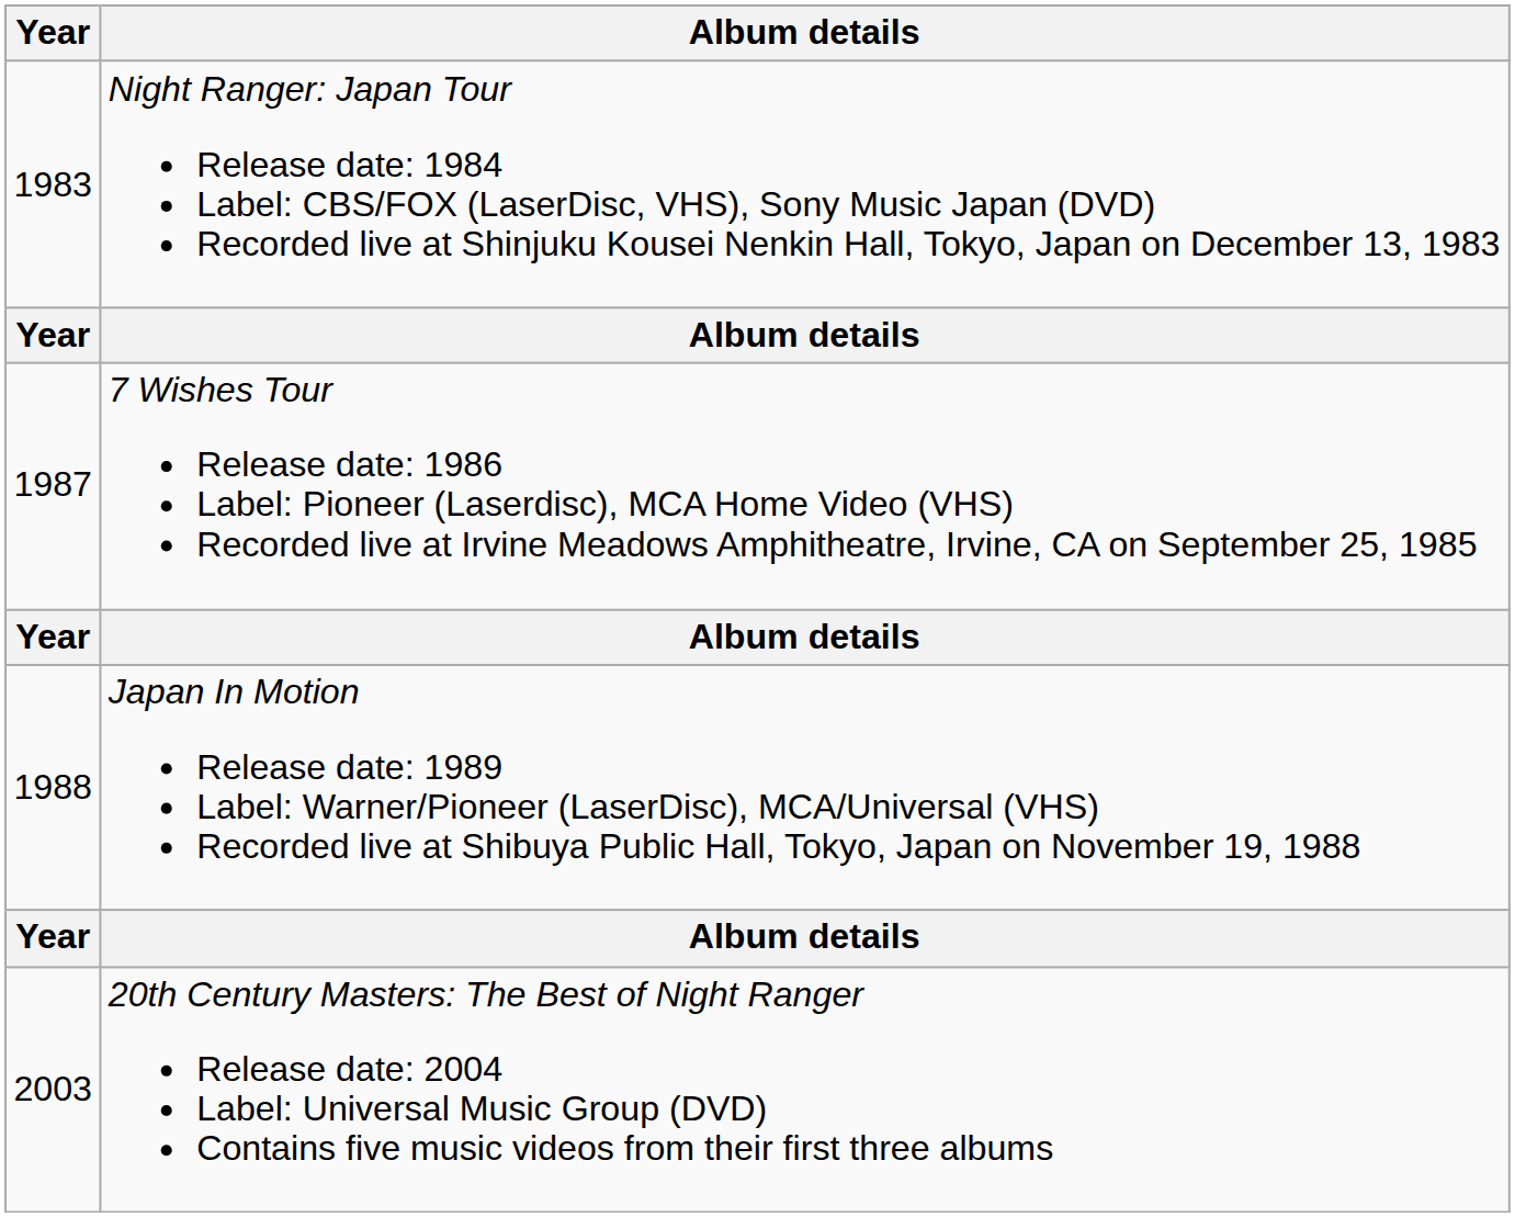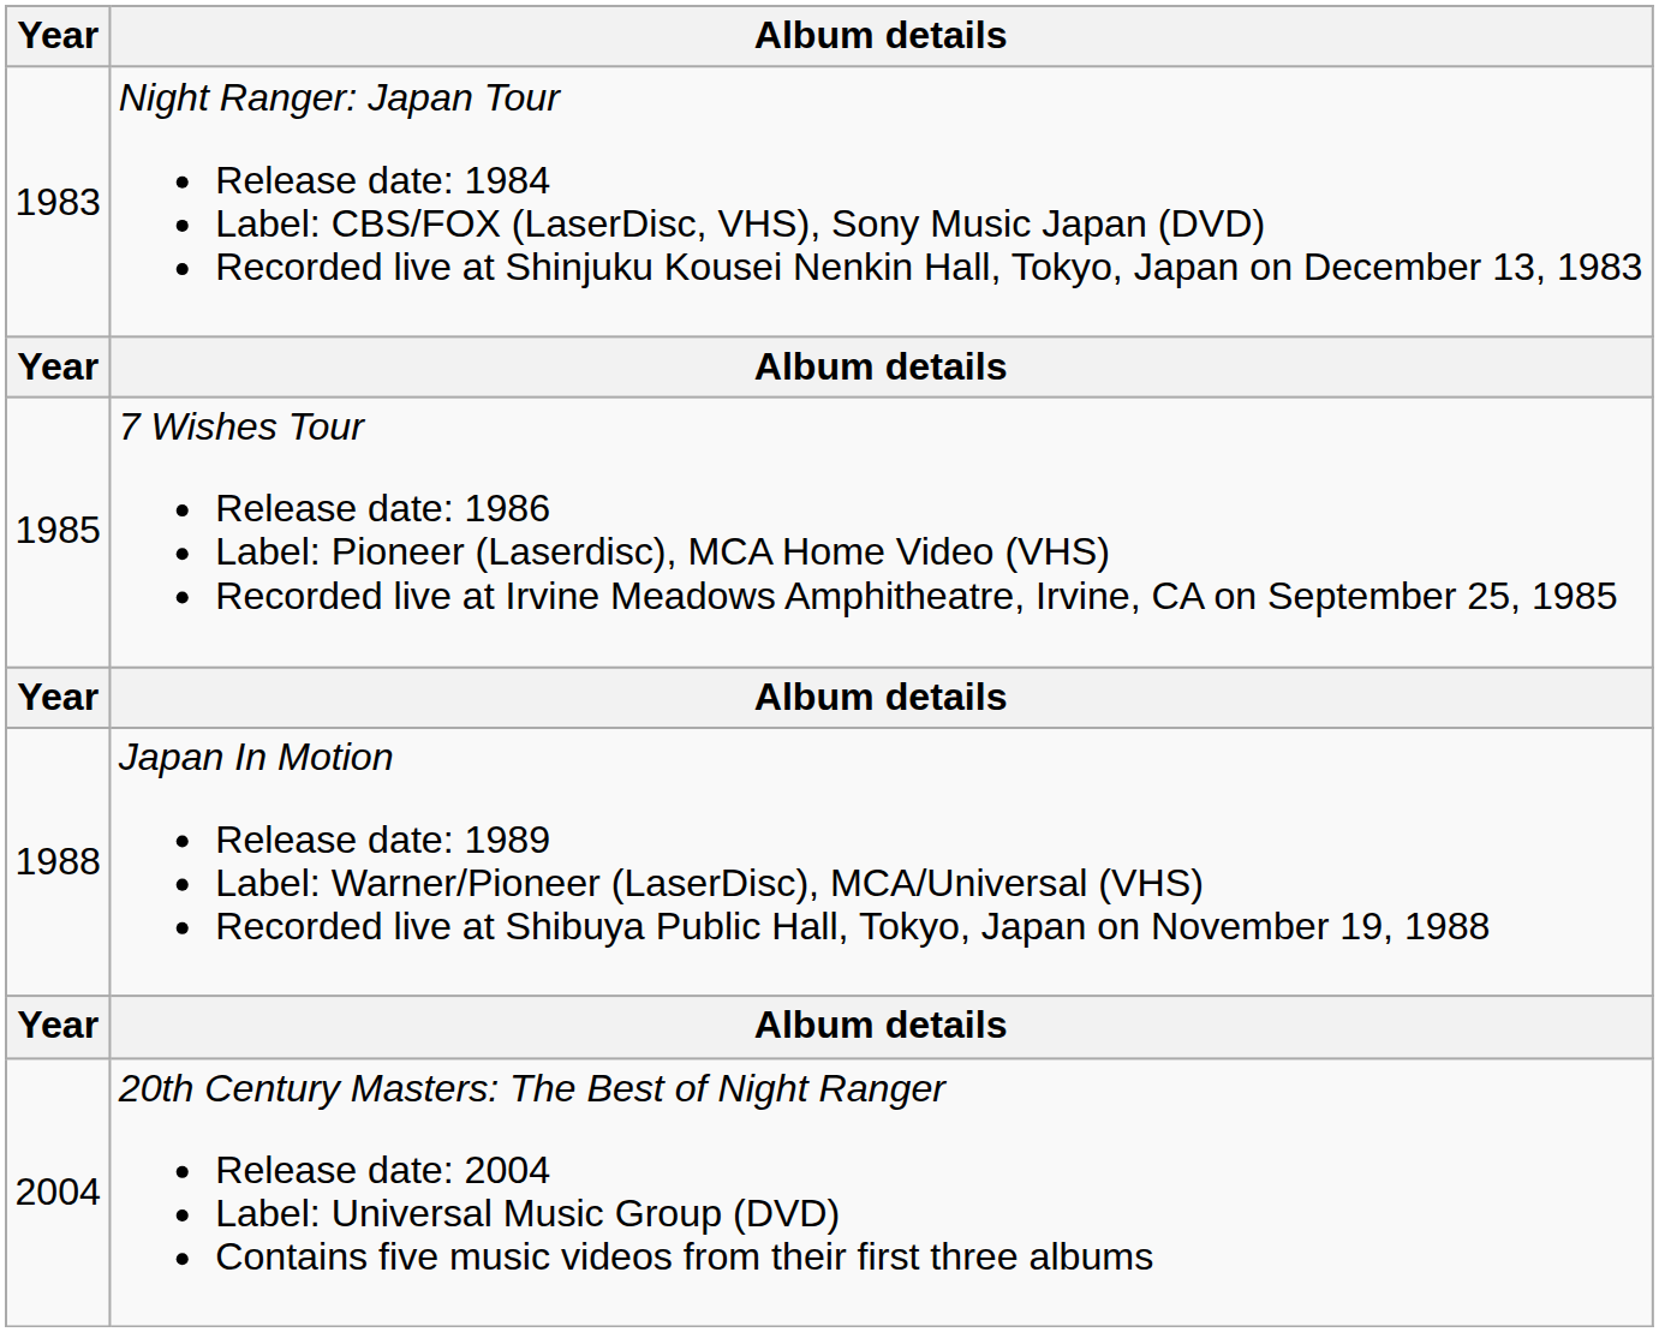row 4 | Year: 1987 -> 1985
row 8 | Year: 2003 -> 2004
